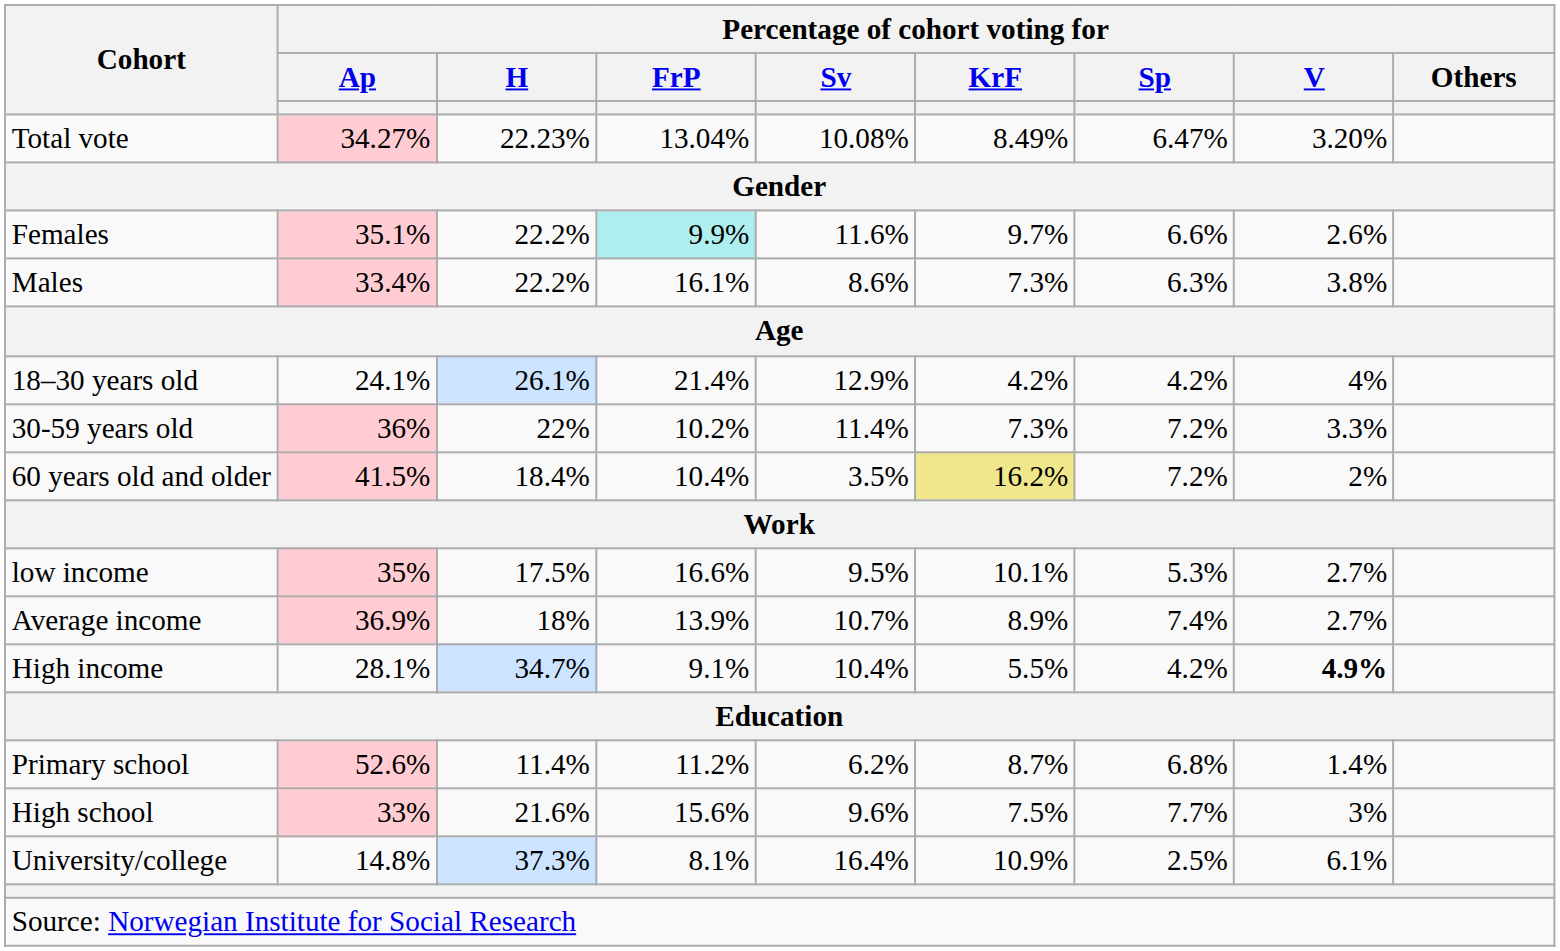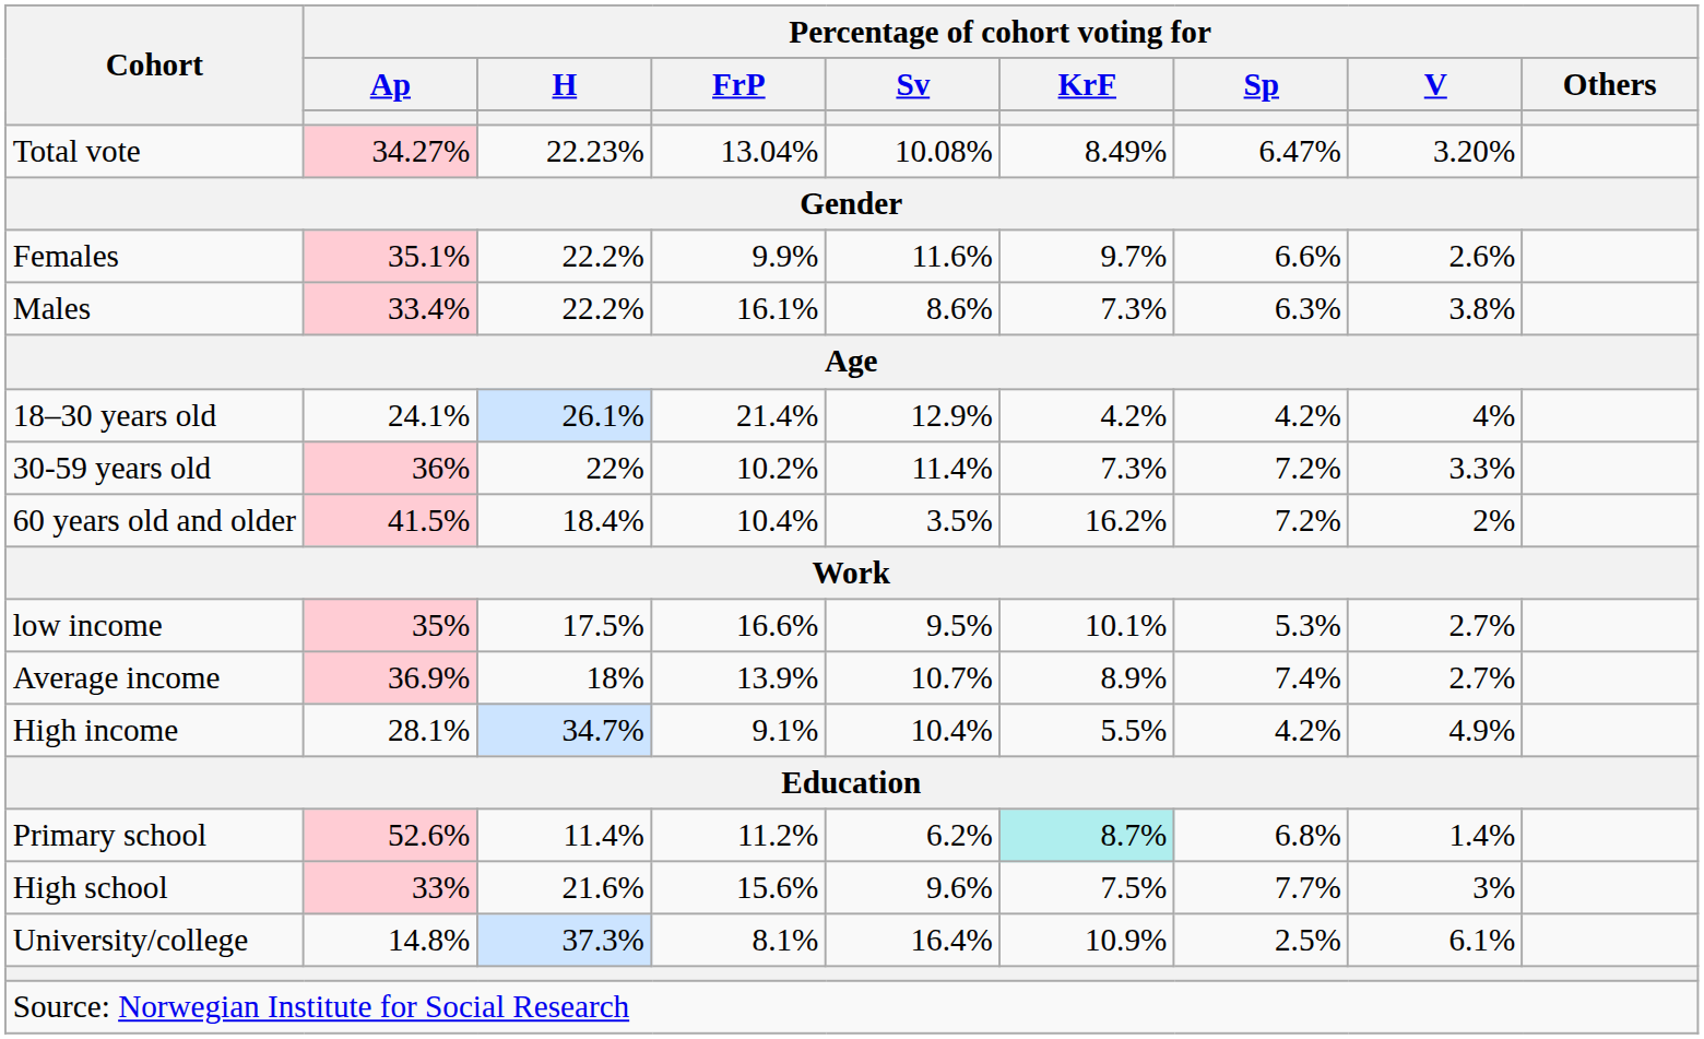Females | Percentage of cohort voting for / FrP: paleturquoise background -> no background
60 years old and older | Percentage of cohort voting for / KrF: khaki background -> no background
High income | Percentage of cohort voting for / V: bold -> normal
Primary school | Percentage of cohort voting for / KrF: no background -> paleturquoise background
